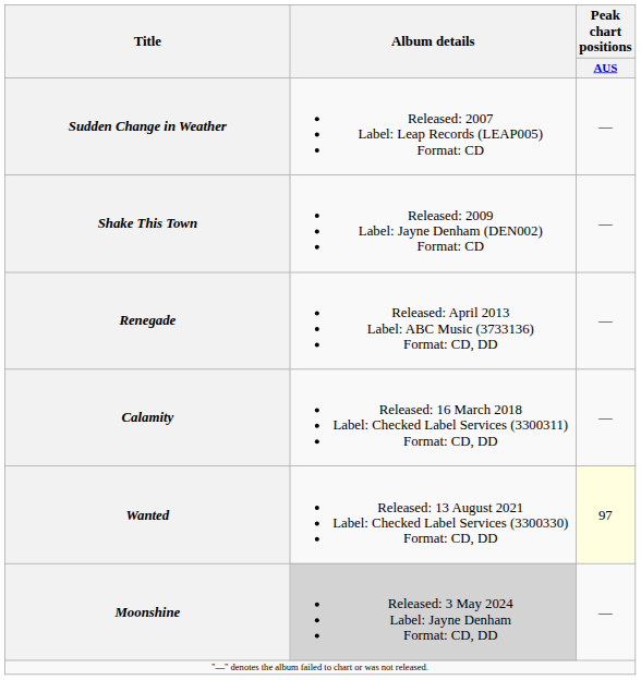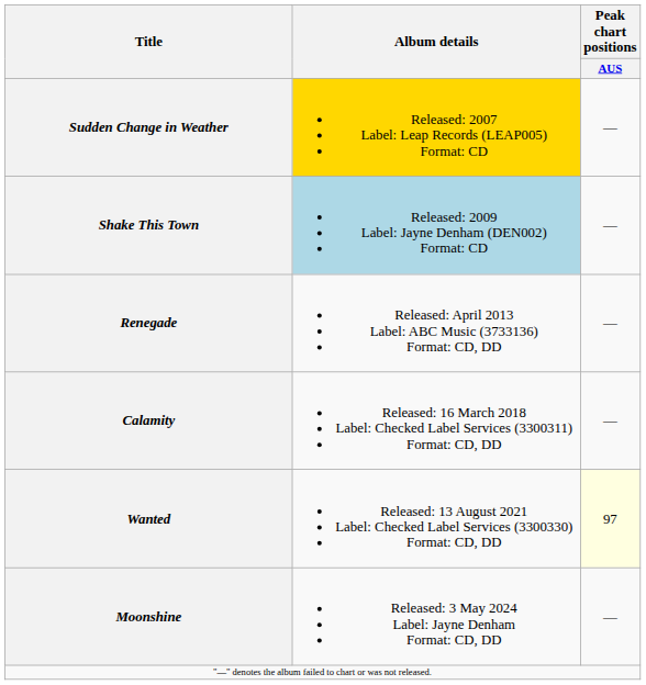Sudden Change in Weather | Album details: no background -> gold background
Shake This Town | Album details: no background -> lightblue background
Moonshine | Album details: lightgrey background -> no background
